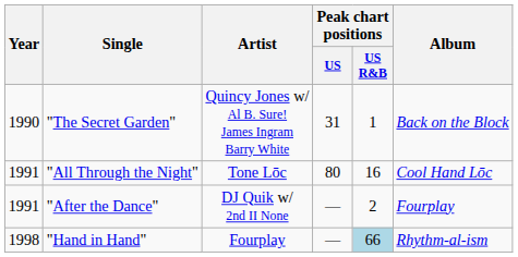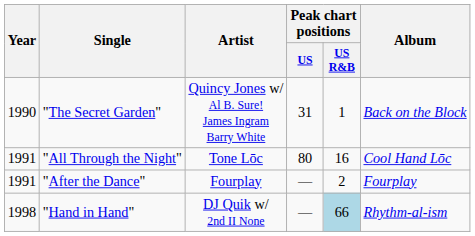"After the Dance" | Artist: DJ Quik w/ 2nd II None -> Fourplay
"Hand in Hand" | Artist: Fourplay -> DJ Quik w/ 2nd II None
